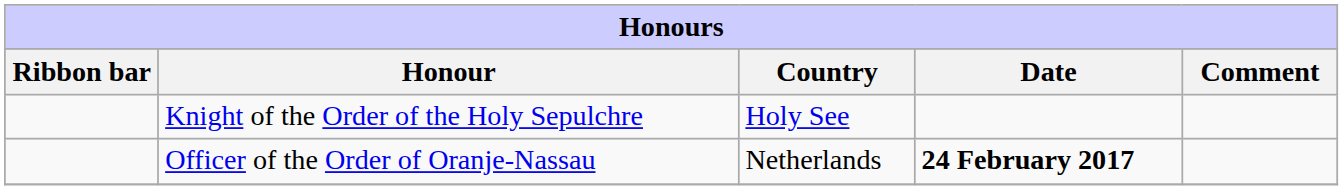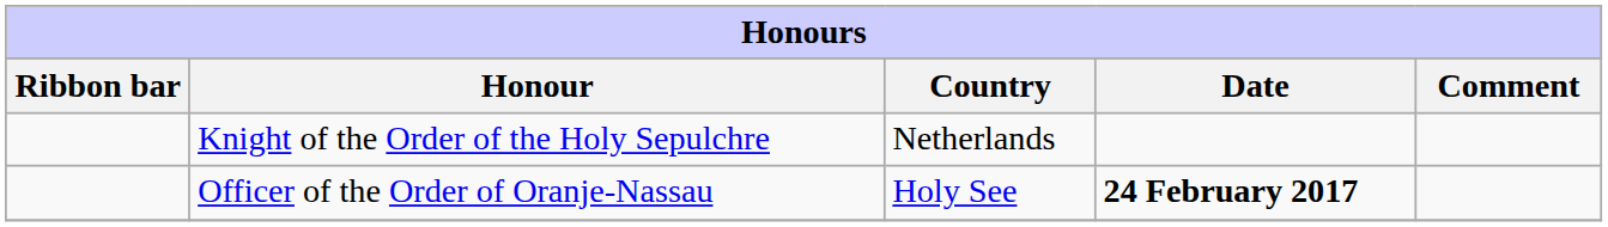Knight of the Order of the Holy Sepulchre | Country: Holy See -> Netherlands
Officer of the Order of Oranje-Nassau | Country: Netherlands -> Holy See
